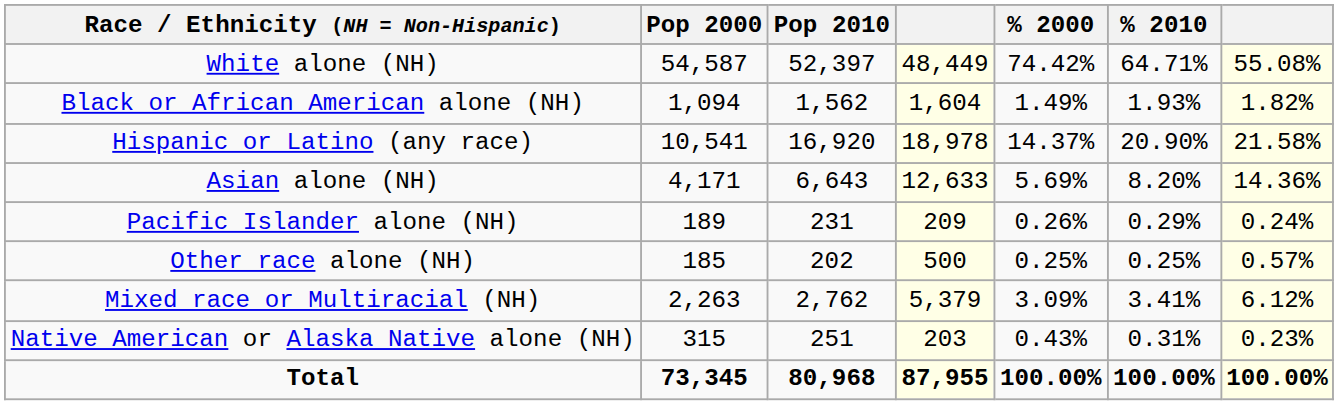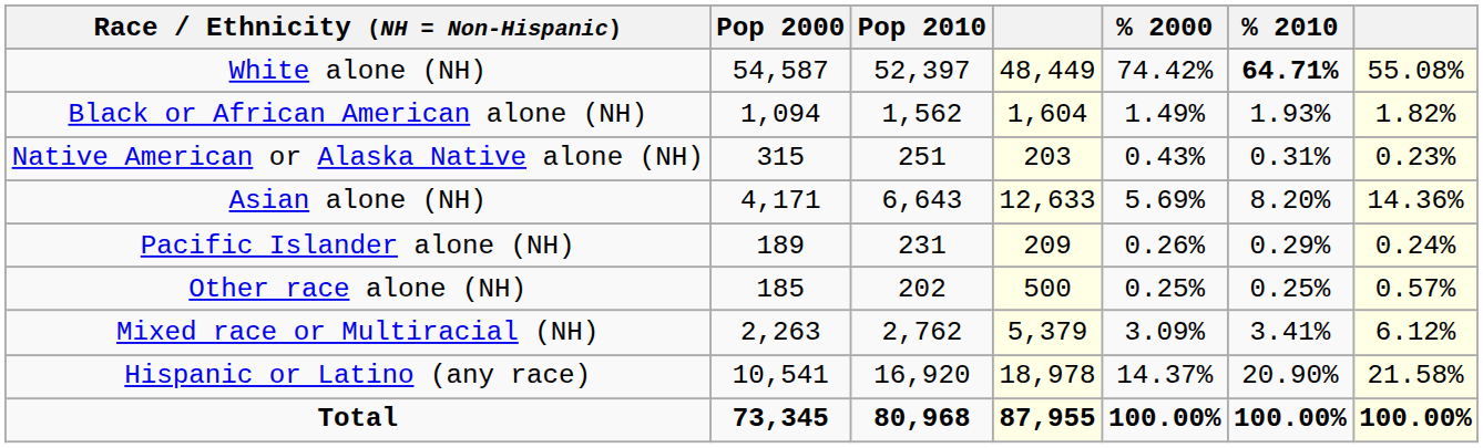White alone (NH) | % 2010: normal -> bold
rows swapped: Native American or Alaska Native alone (NH) <-> Hispanic or Latino (any race)
